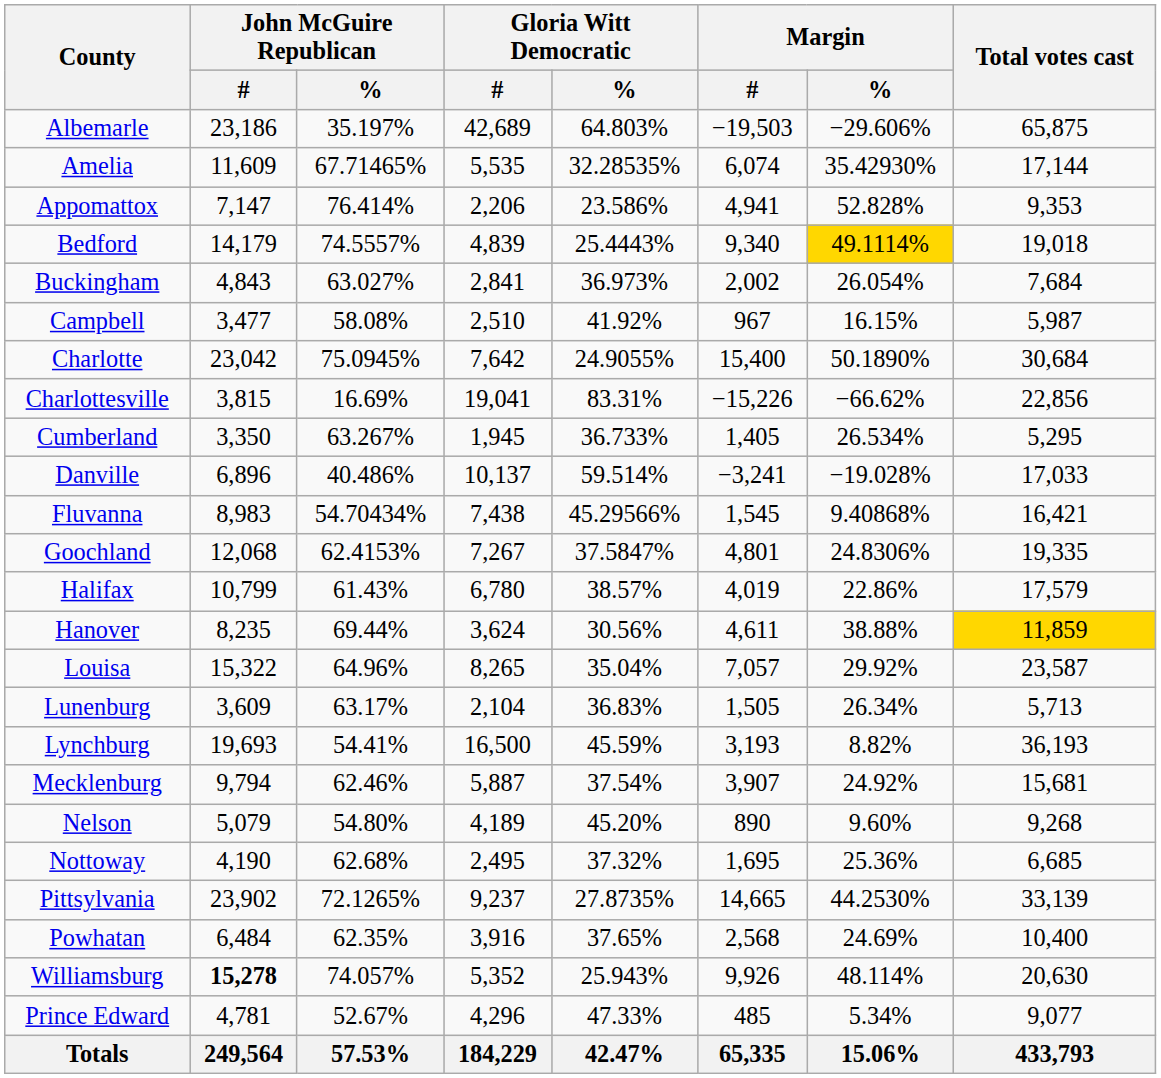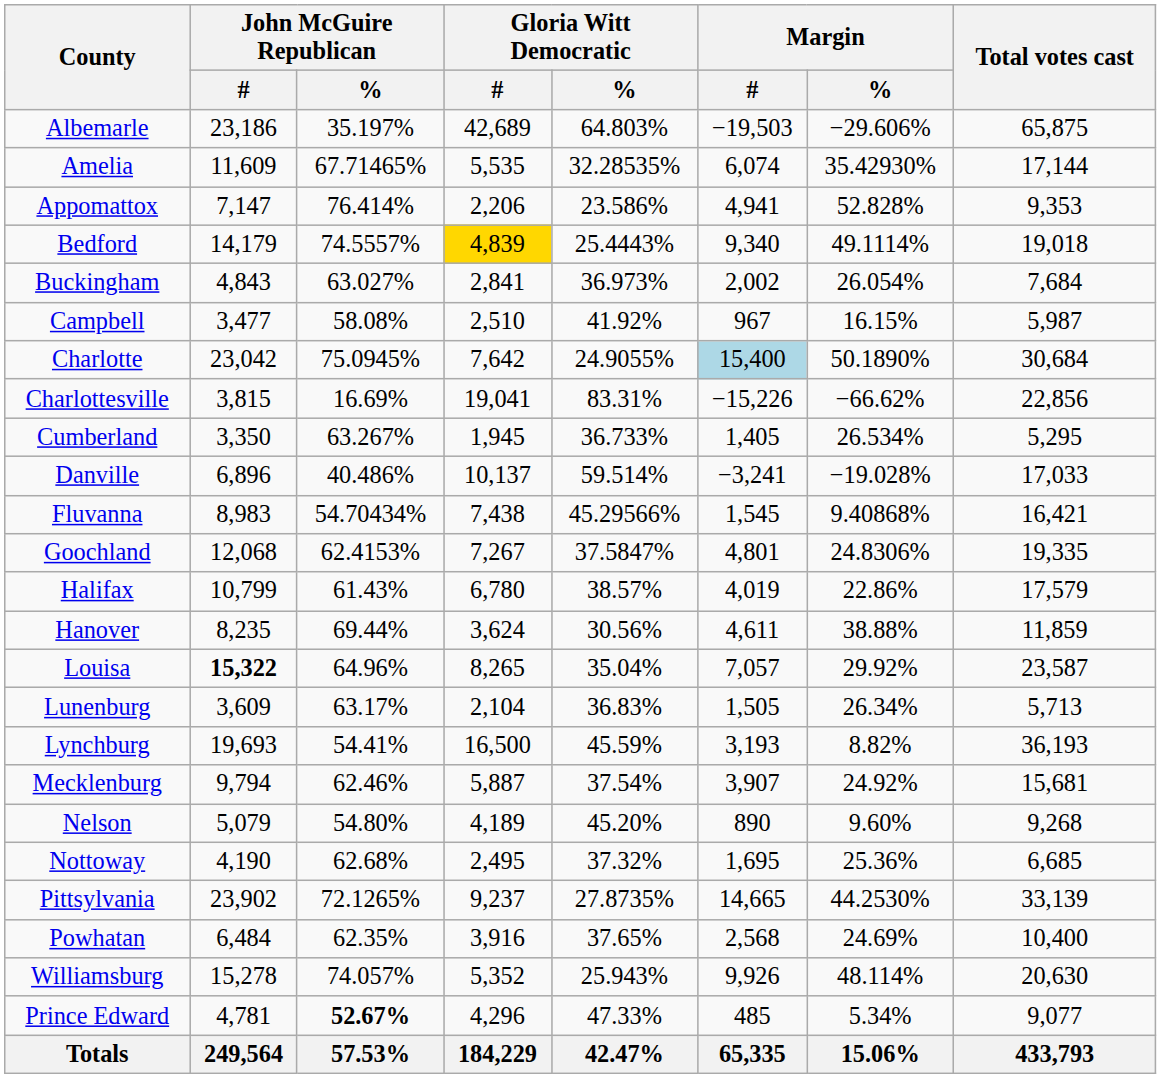Bedford | Gloria Witt Democratic / #: no background -> gold background
Bedford | Margin / %: gold background -> no background
Charlotte | Margin / #: no background -> lightblue background
Hanover | Total votes cast: gold background -> no background
Louisa | John McGuire Republican / #: normal -> bold
Williamsburg | John McGuire Republican / #: bold -> normal
Prince Edward | John McGuire Republican / %: normal -> bold
